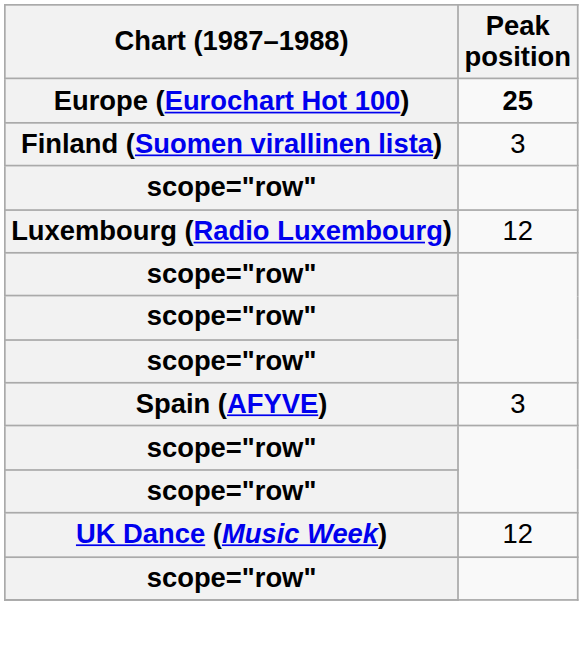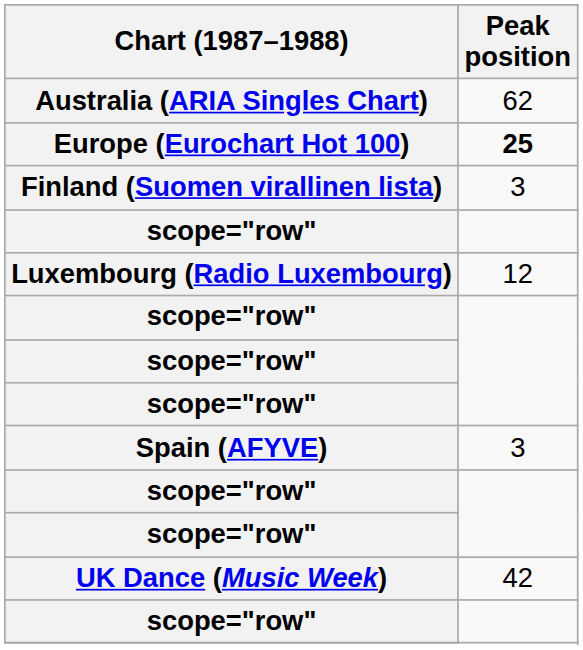+ row: Australia (ARIA Singles Chart) | 62
UK Dance (Music Week) | Peak position: 12 -> 42
